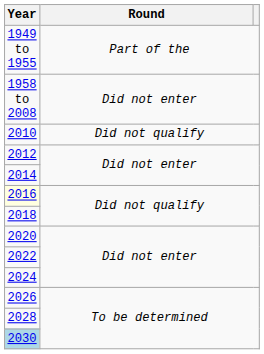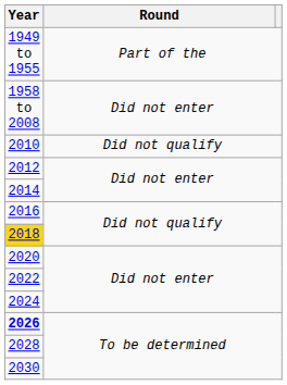2016 | Year: lightyellow background -> no background
2018 | Year: no background -> gold background
2026 | Year: normal -> bold
2030 | Year: lightblue background -> no background
